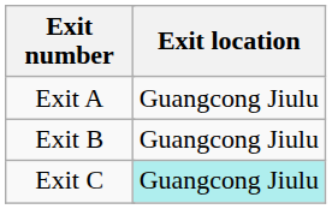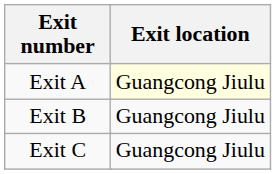Exit A | Exit location: no background -> lightyellow background
Exit C | Exit location: paleturquoise background -> no background
